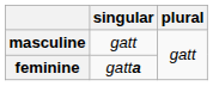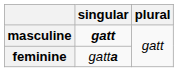masculine | singular: normal -> bold
